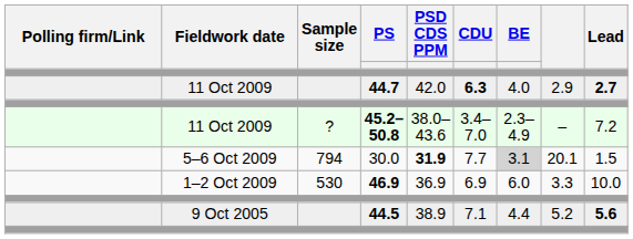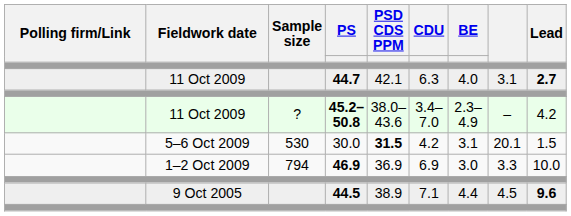44.7 | PSD CDS PPM: 42.0 -> 42.1
44.7 | CDU: bold -> normal
44.7 | column 8: 2.9 -> 3.1
45.2– 50.8 | Lead: 7.2 -> 4.2
30.0 | Sample size: 794 -> 530
30.0 | PSD CDS PPM: 31.9 -> 31.5
30.0 | CDU: 7.7 -> 4.2
30.0 | BE: lightgrey background -> no background
46.9 | Sample size: 530 -> 794
46.9 | BE: 6.0 -> 3.0
44.5 | column 8: 5.2 -> 4.5
44.5 | Lead: 5.6 -> 9.6
